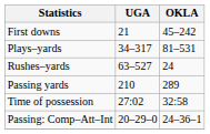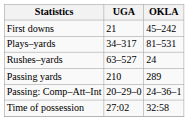rows swapped: Passing: Comp–Att–Int <-> Time of possession
